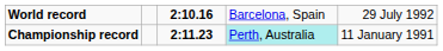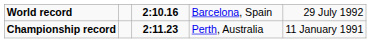Championship record | column 4: paleturquoise background -> no background
